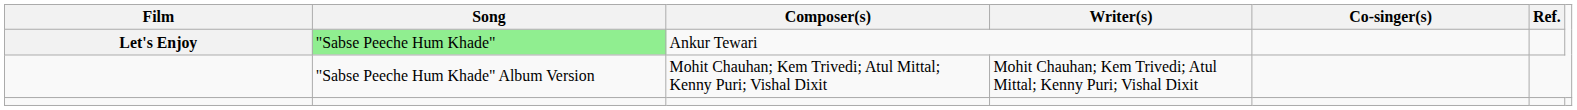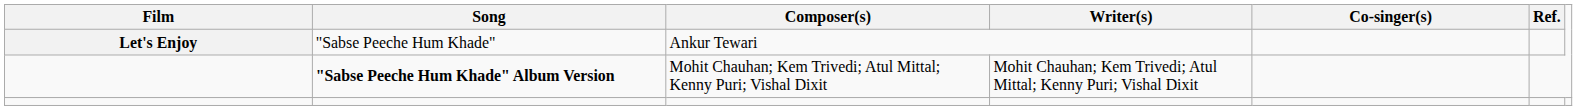"Sabse Peeche Hum Khade" | Song: lightgreen background -> no background
"Sabse Peeche Hum Khade" Album Version | Song: normal -> bold
